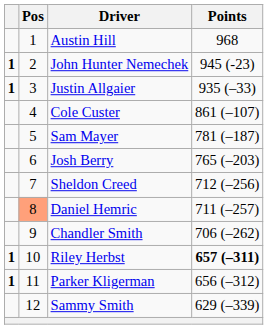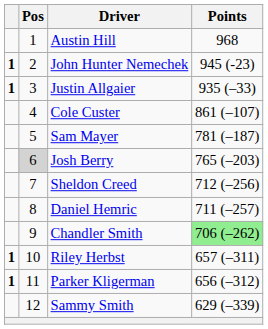Josh Berry | Pos: no background -> lightgrey background
Daniel Hemric | Pos: lightsalmon background -> no background
Chandler Smith | Points: no background -> lightgreen background
Riley Herbst | Points: bold -> normal
